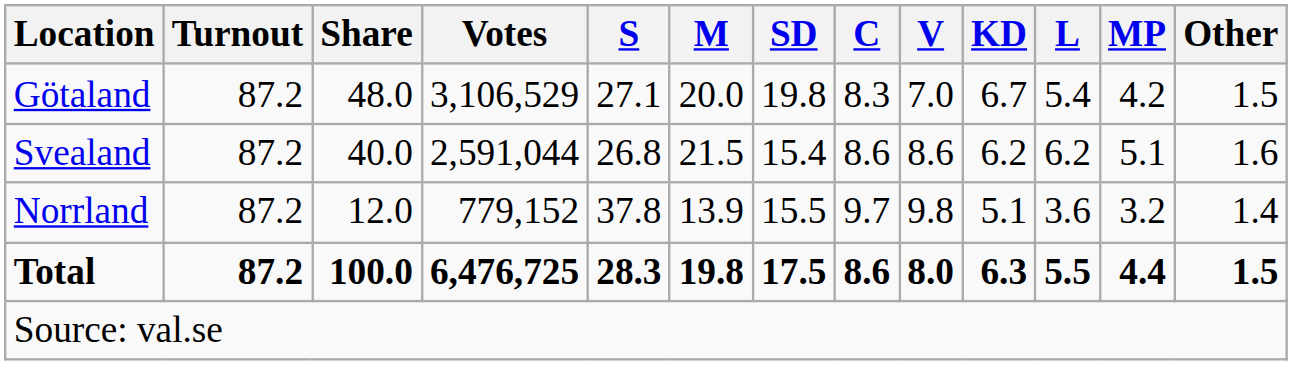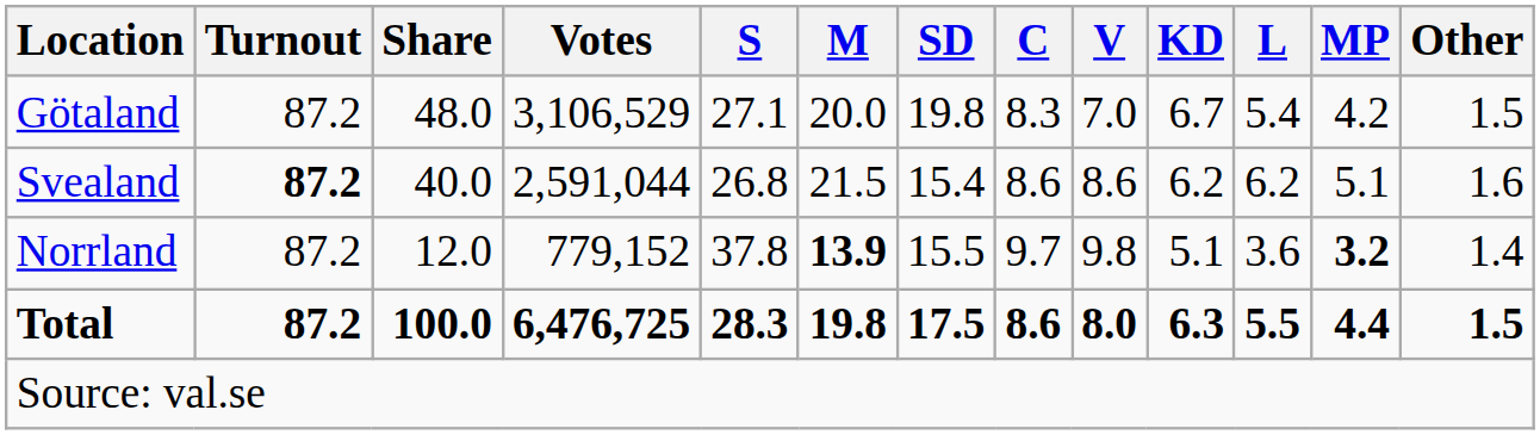Svealand | Turnout: normal -> bold
Norrland | M: normal -> bold
Norrland | MP: normal -> bold
